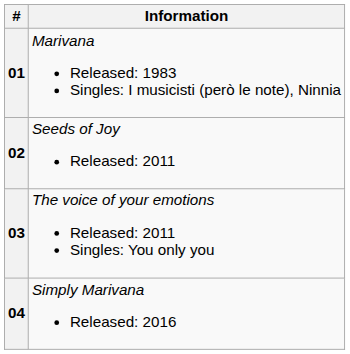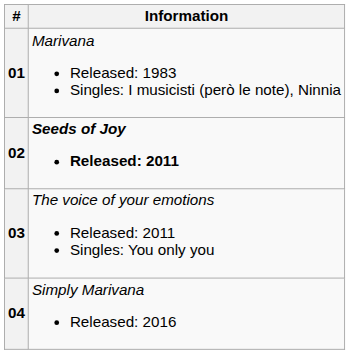02 | Information: normal -> bold
